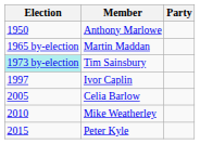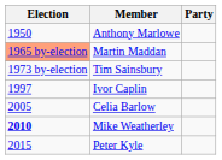Martin Maddan | Election: no background -> lightsalmon background
Tim Sainsbury | Election: paleturquoise background -> no background
Mike Weatherley | Election: normal -> bold
